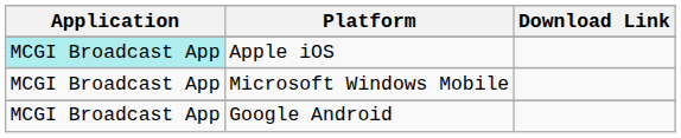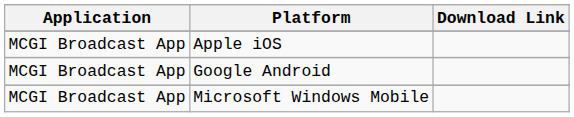Apple iOS | Application: paleturquoise background -> no background
rows swapped: Google Android <-> Microsoft Windows Mobile
